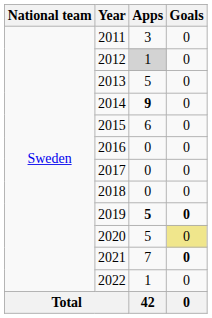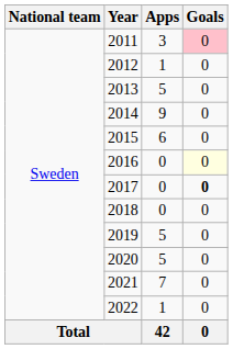2011 | Goals: no background -> pink background
2012 | Apps: lightgrey background -> no background
2014 | Apps: bold -> normal
2016 | Goals: no background -> lightyellow background
2017 | Goals: normal -> bold
2019 | Apps: bold -> normal
2019 | Goals: bold -> normal
2020 | Goals: khaki background -> no background
2021 | Goals: bold -> normal
